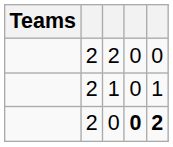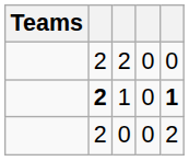row 3 | column 2: normal -> bold
row 3 | column 5: normal -> bold
row 4 | column 4: bold -> normal
row 4 | column 5: bold -> normal
